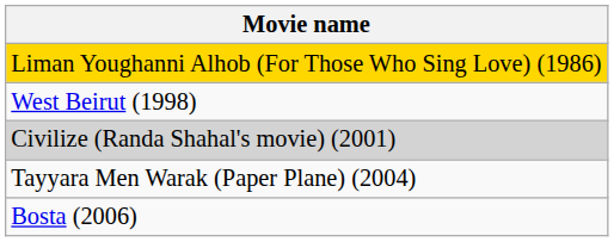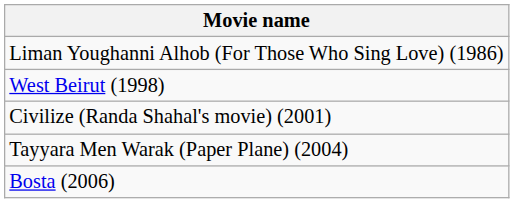row 2 | column 1: gold background -> no background
row 4 | column 1: lightgrey background -> no background
